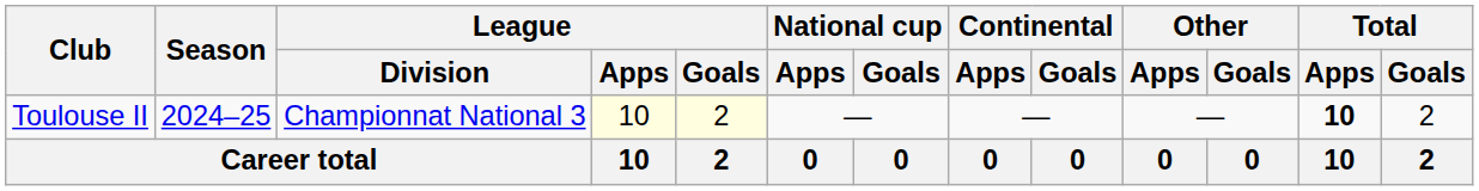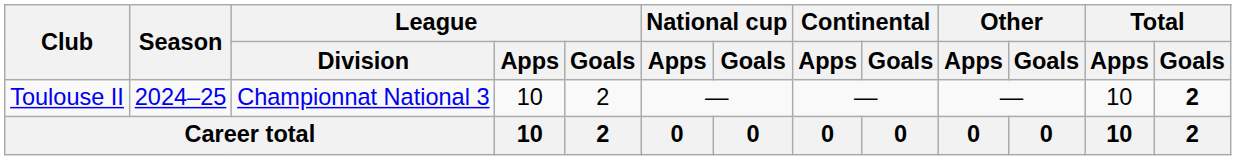Toulouse II | League / Apps: lightyellow background -> no background
Toulouse II | League / Goals: lightyellow background -> no background
Toulouse II | Total / Apps: bold -> normal
Toulouse II | Total / Goals: normal -> bold
